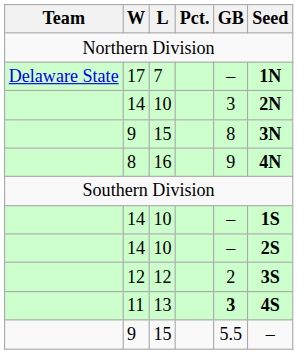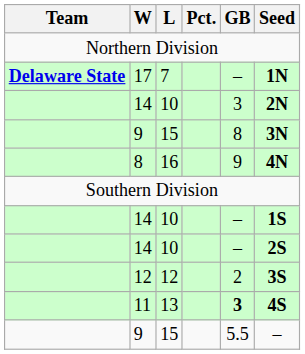17 | Team: normal -> bold
